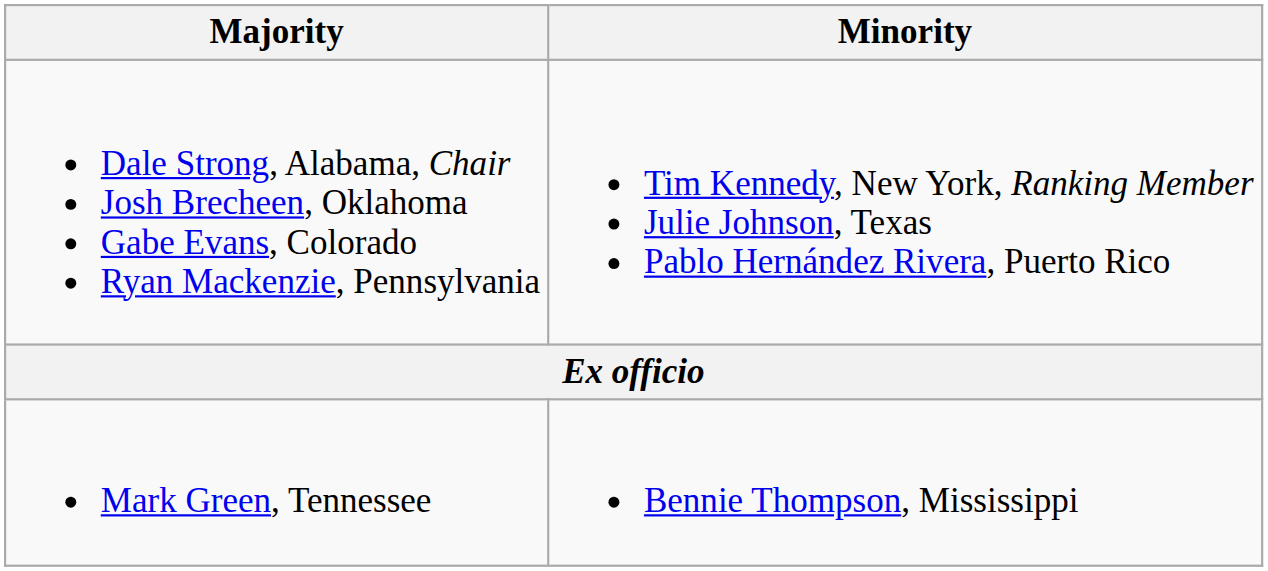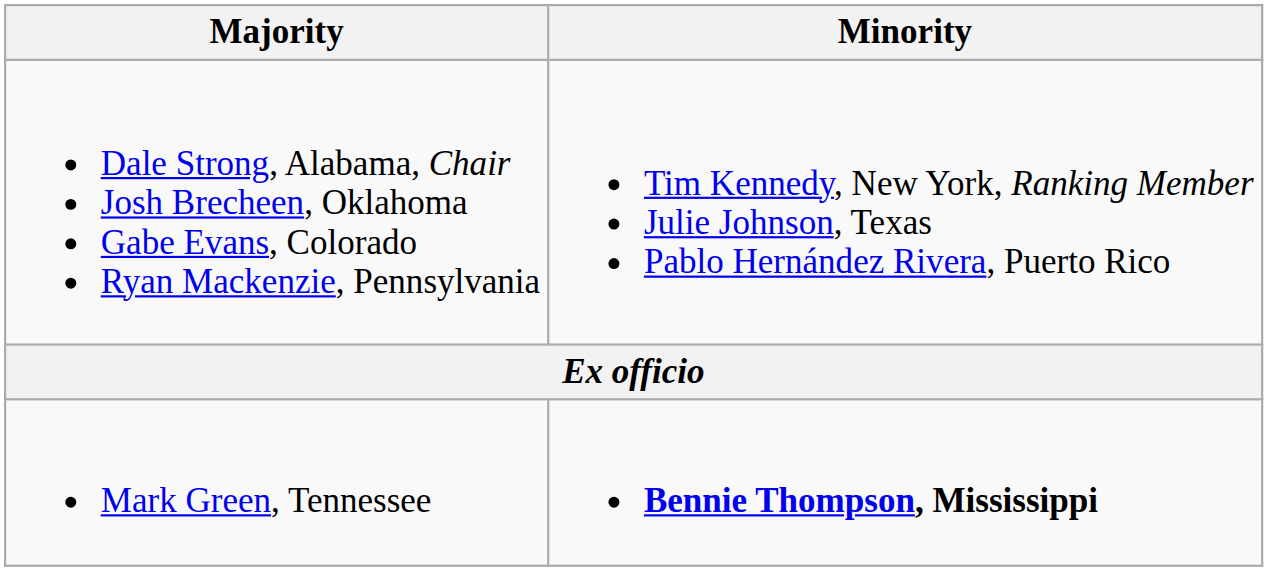Mark Green, Tennessee | Minority: normal -> bold
